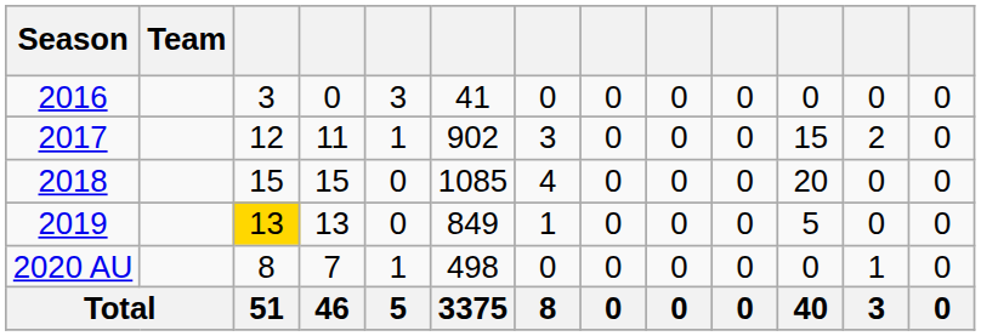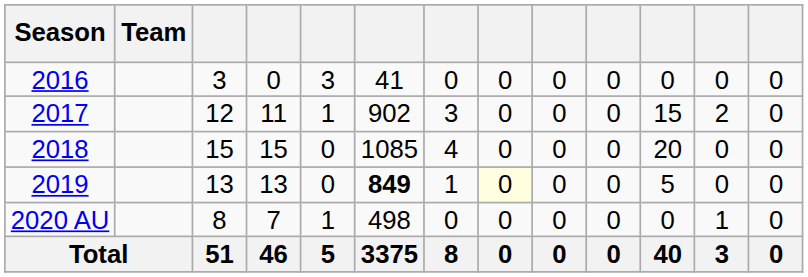2019 | column 3: gold background -> no background
2019 | column 6: normal -> bold
2019 | column 8: no background -> lightyellow background
